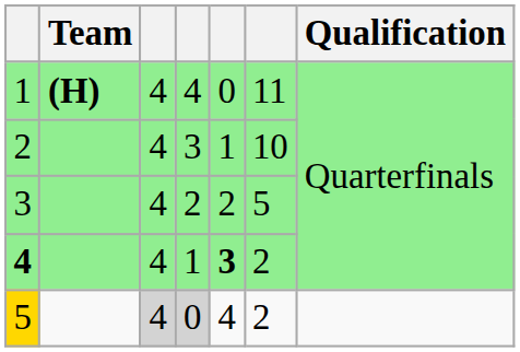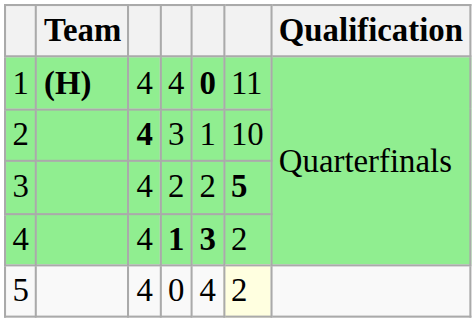row 2 | column 5: normal -> bold
row 3 | column 3: normal -> bold
row 4 | column 6: normal -> bold
row 5 | column 1: bold -> normal
row 5 | column 4: normal -> bold
row 6 | column 1: gold background -> no background
row 6 | column 3: lightgrey background -> no background
row 6 | column 4: lightgrey background -> no background
row 6 | column 6: no background -> lightyellow background
